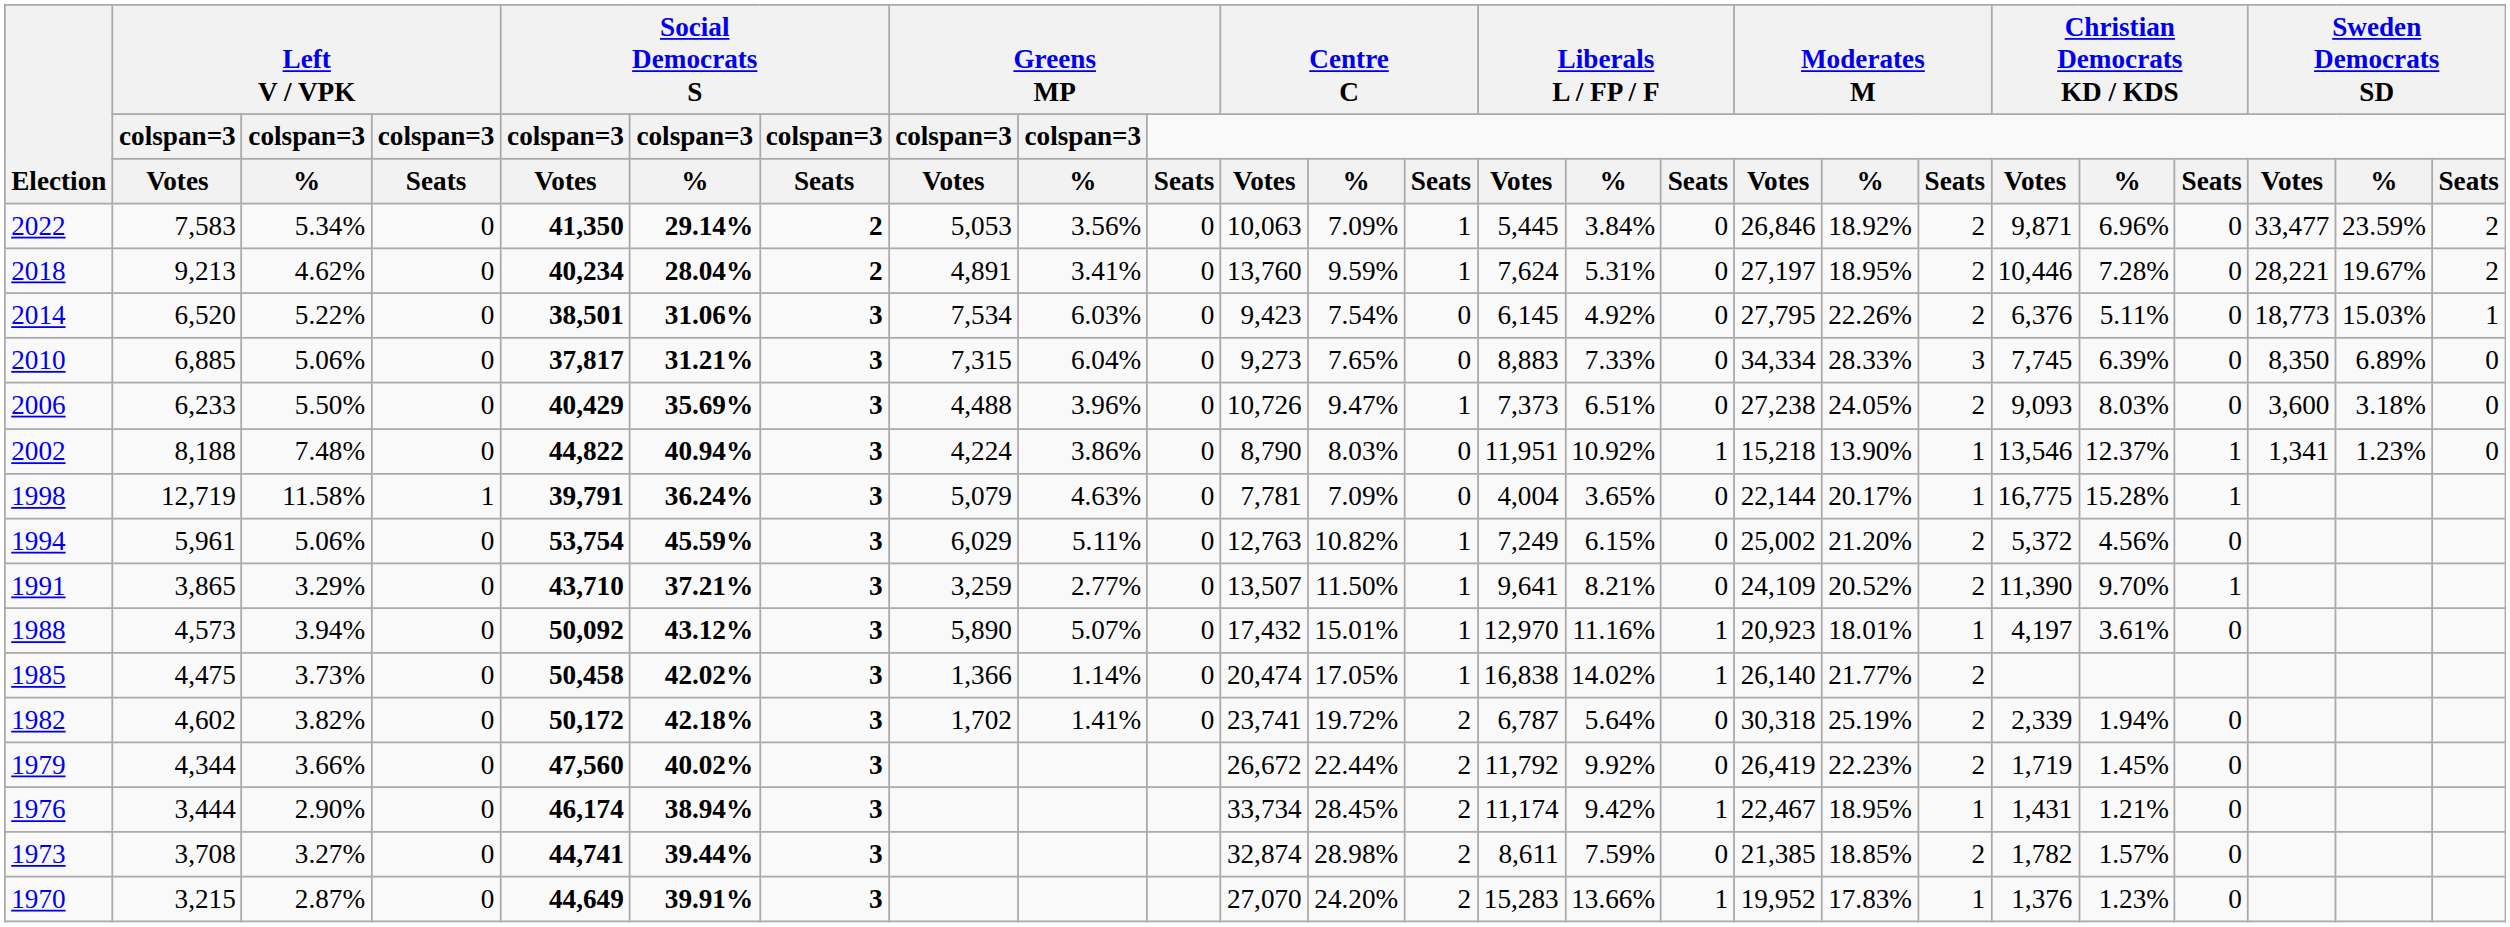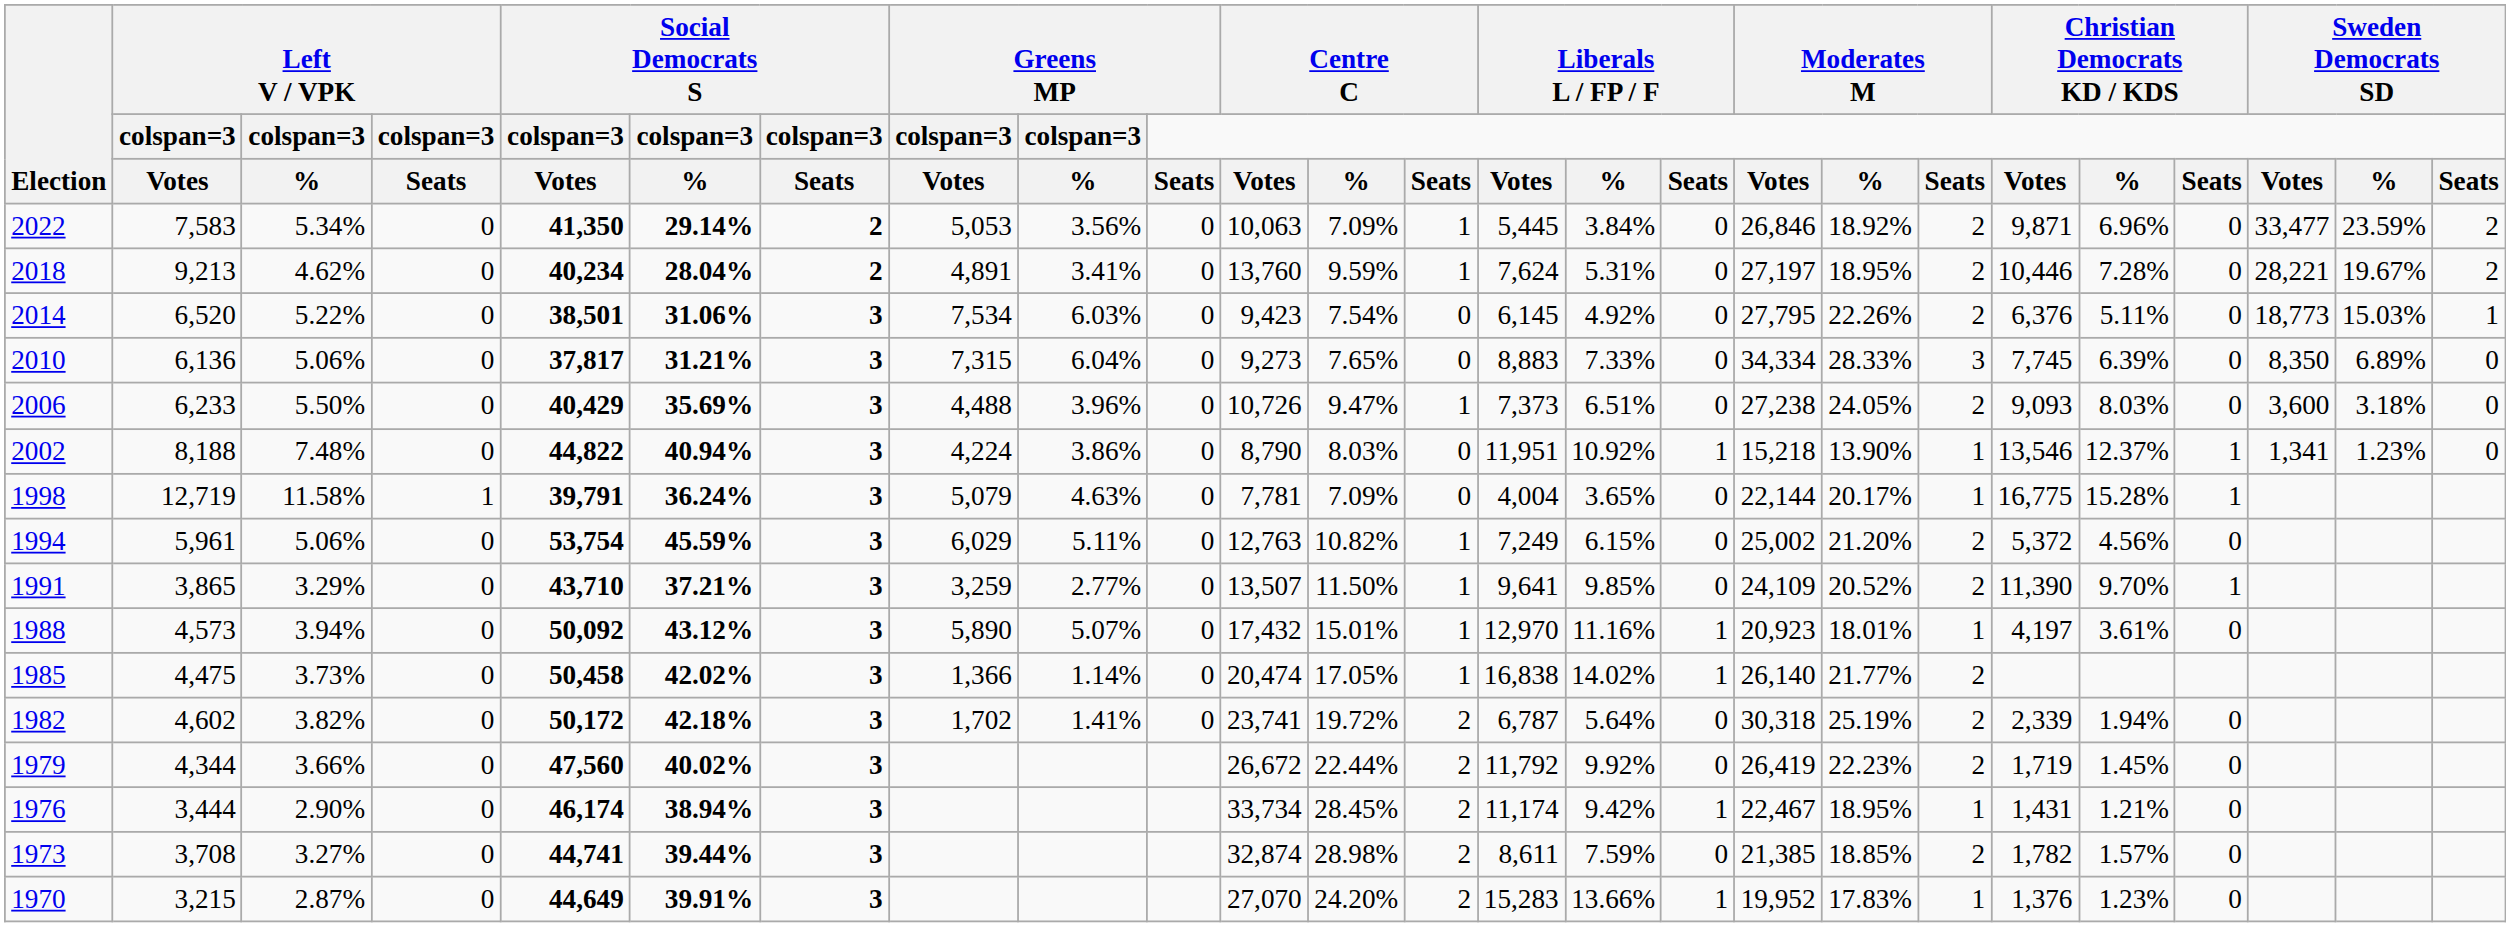2010 | Left V / VPK / colspan=3 / Votes: 6,885 -> 6,136
1991 | Liberals L / FP / F / %: 8.21% -> 9.85%
